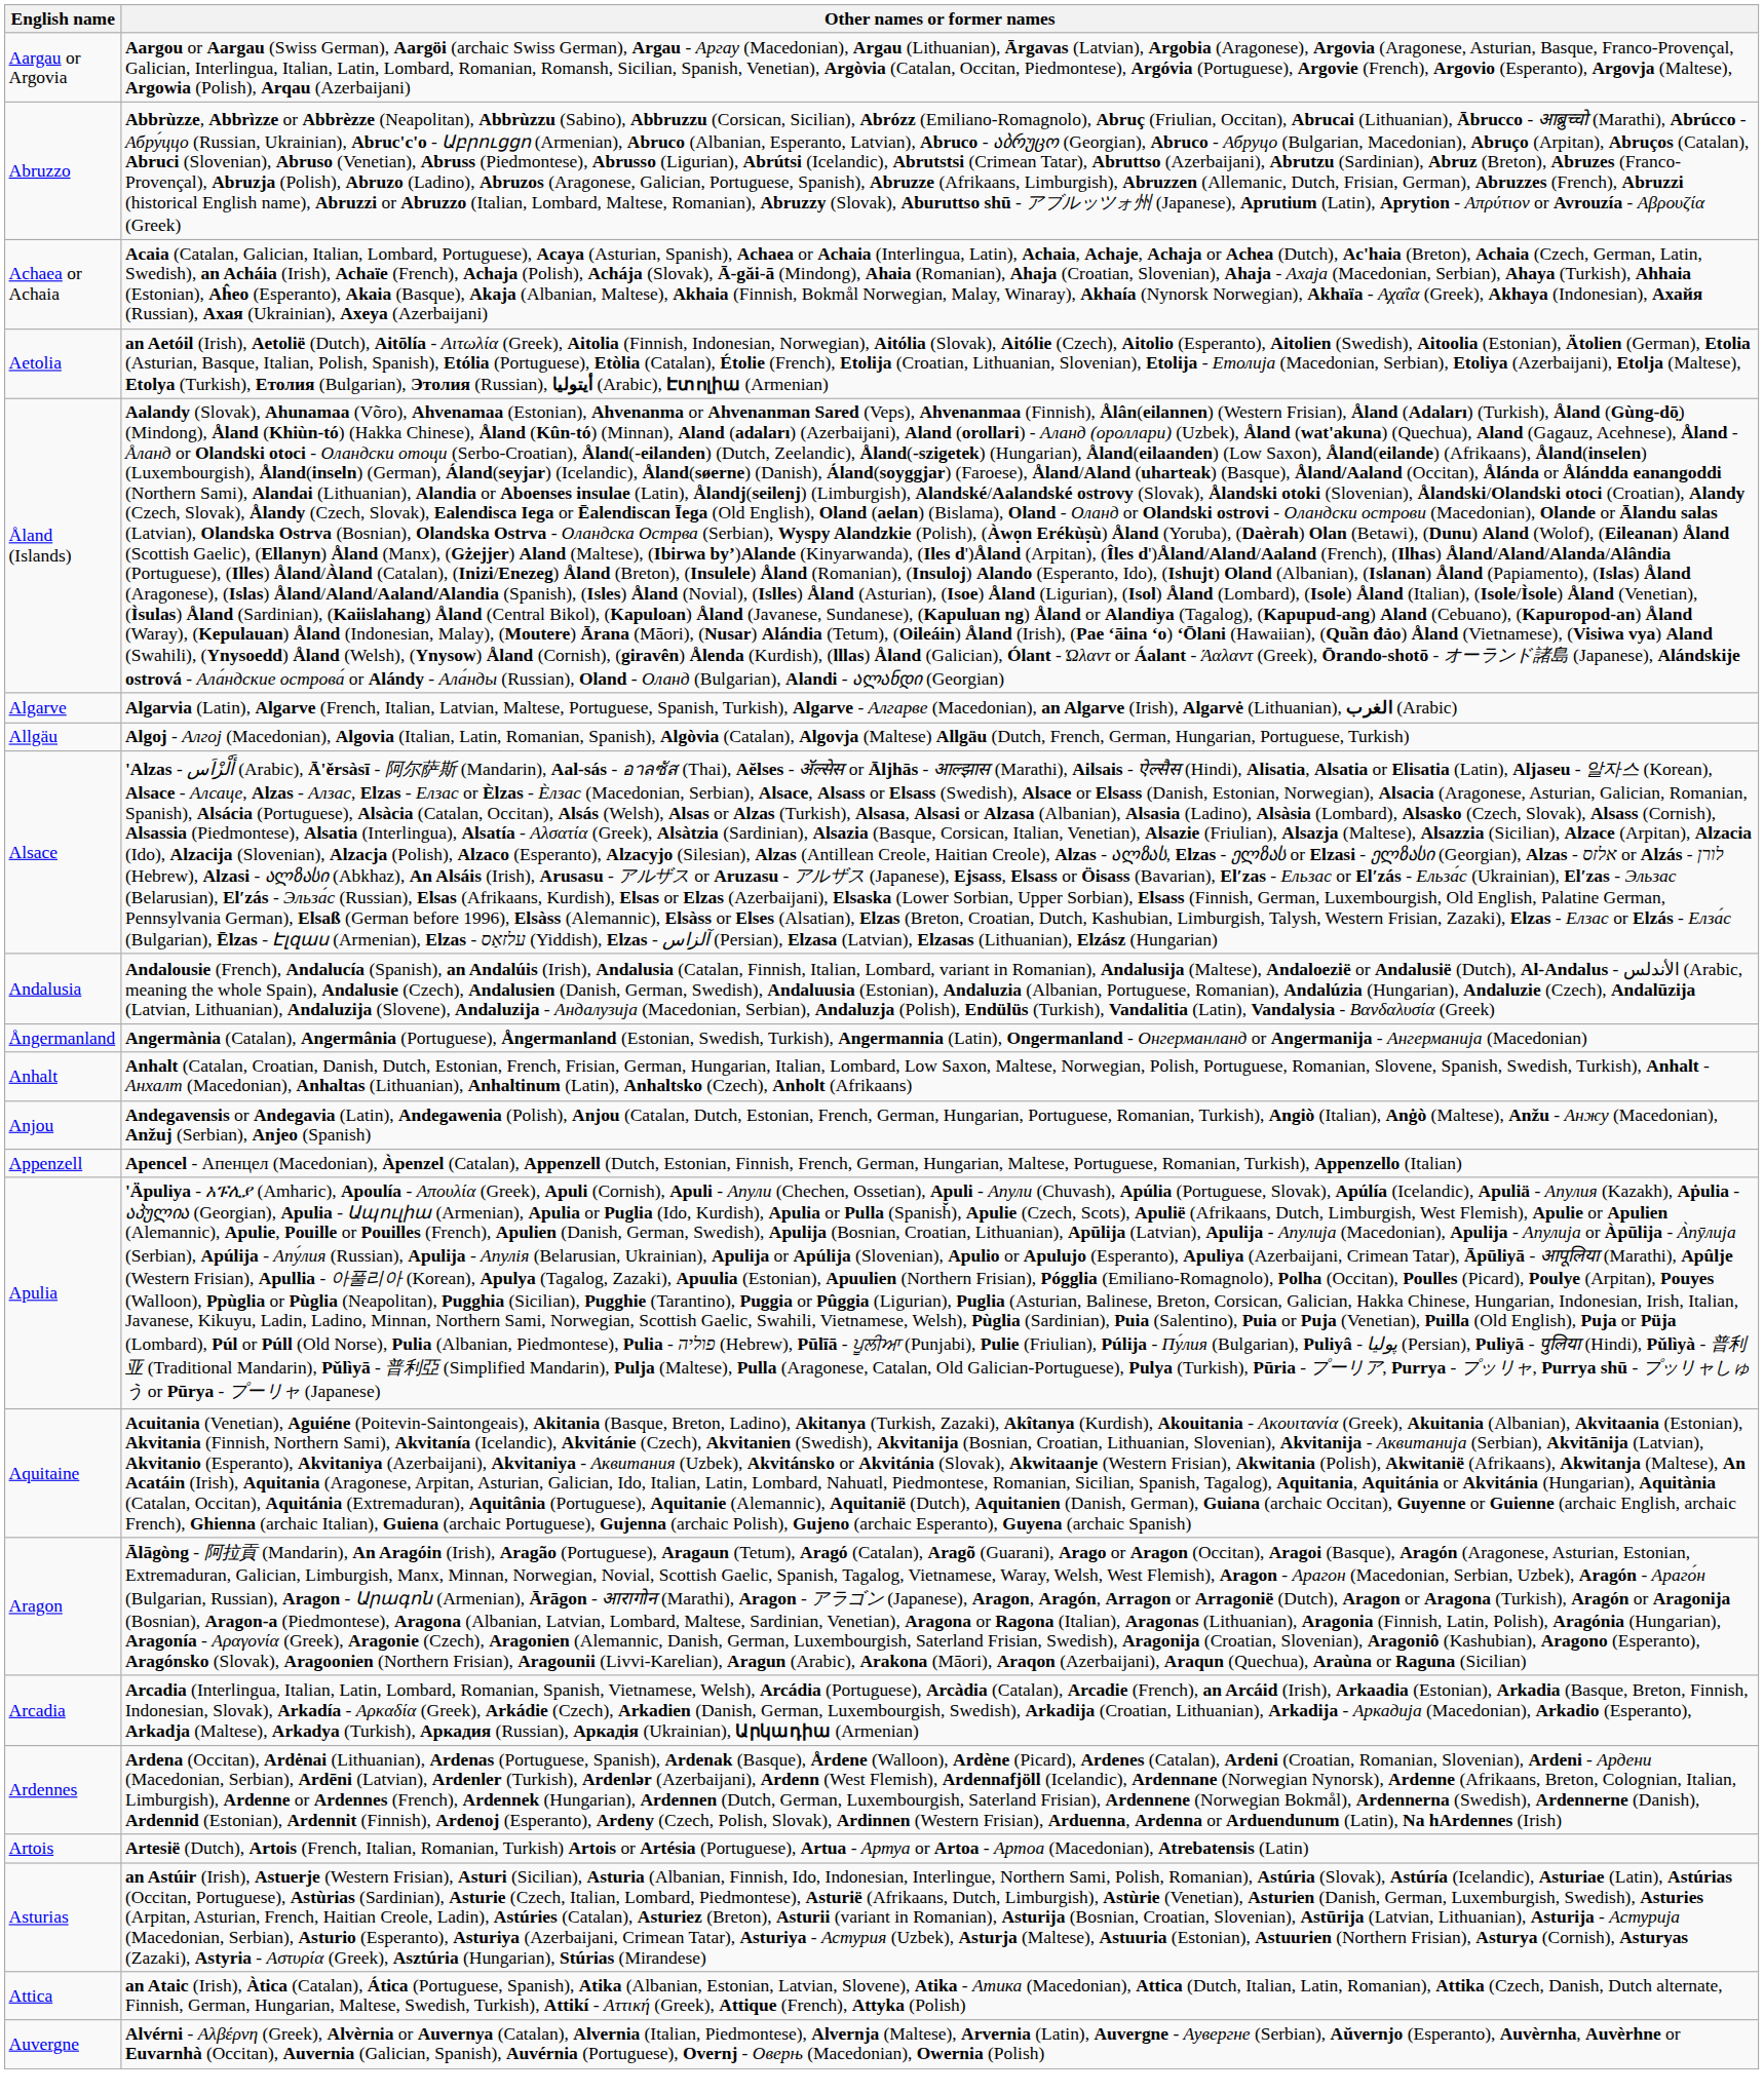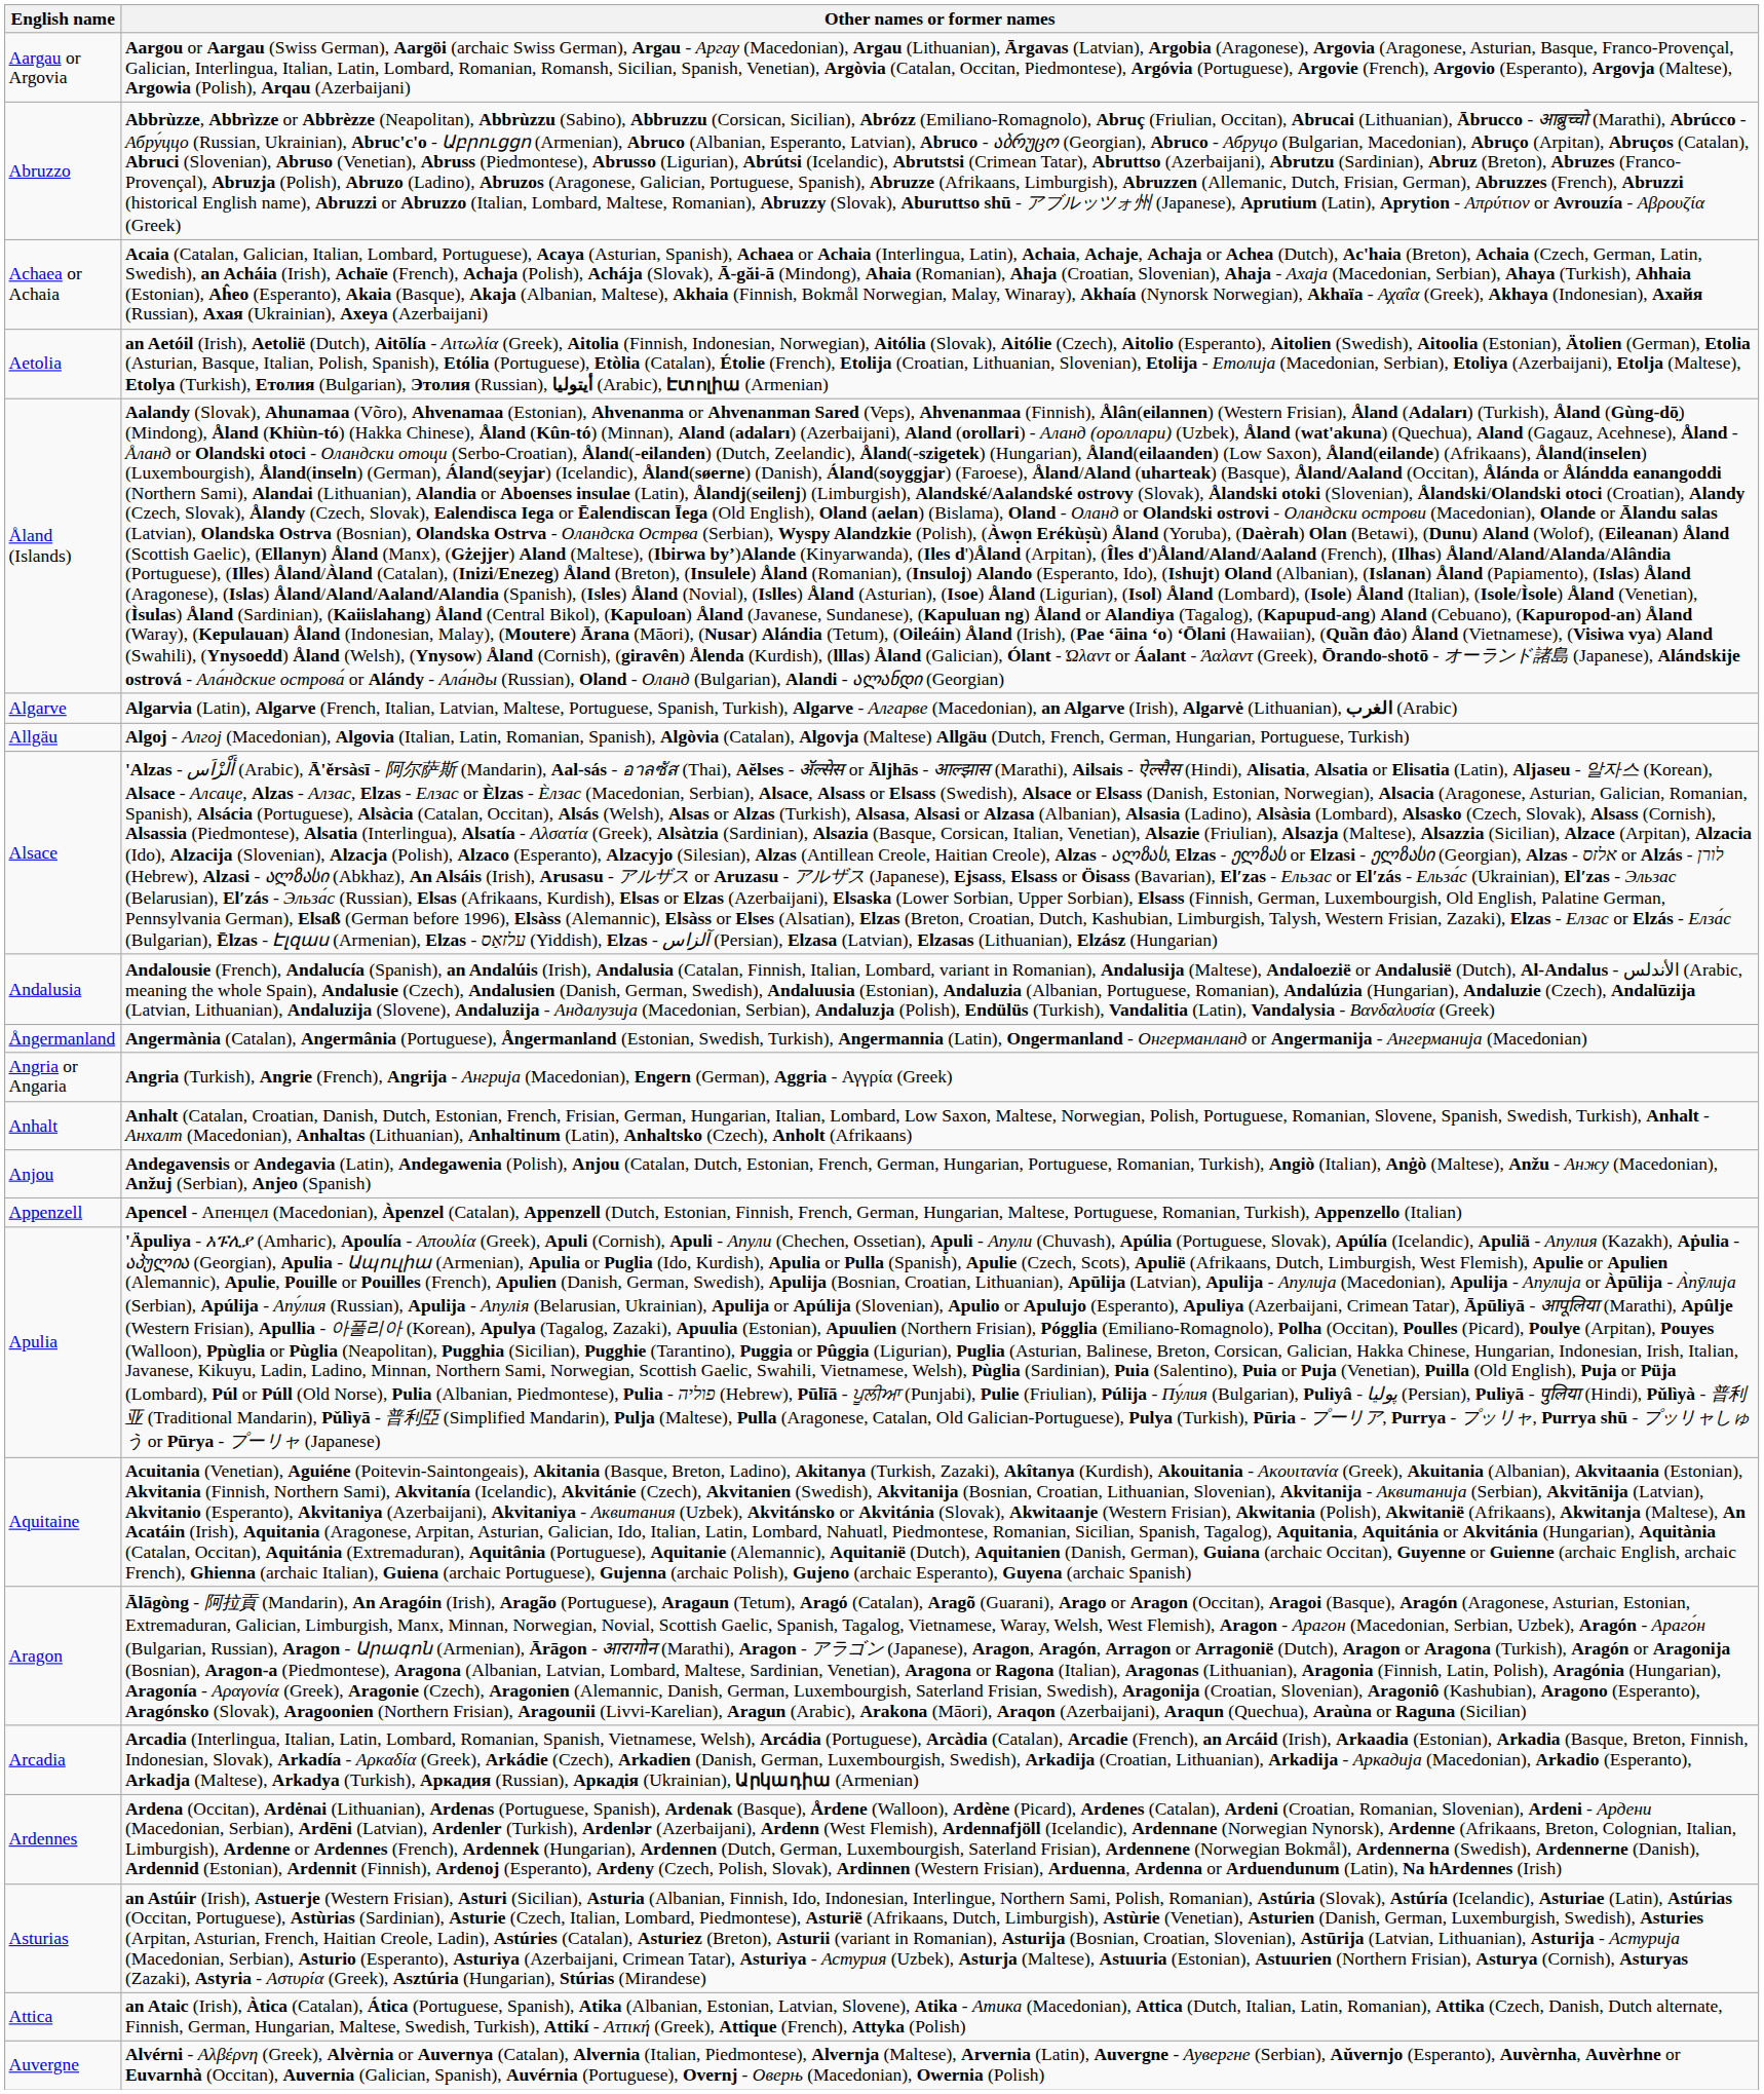+ row: Angria or Angaria | Angria (Turkish), Angrie (French), Angrija - Ангрија (Macedonian), Engern (German), Aggria - Αγγρία (Greek)
- row: Artois | Artesië (Dutch), Artois (French, Italian, Romanian, Turkish) Artois or Artésia (Portuguese), Artua - Артуа or Artoa - Артоа (Macedonian), Atrebatensis (Latin)
